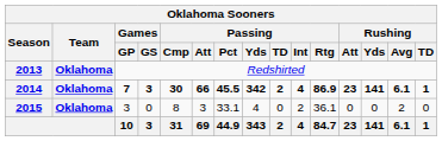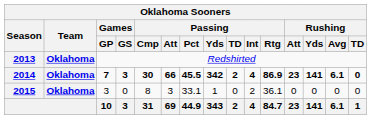2014 | Oklahoma Sooners / Rushing / TD: 1 -> 0
2015 | Oklahoma Sooners / Passing / Yds: 4 -> 1
2015 | Oklahoma Sooners / Rushing / Avg: 2 -> 0
